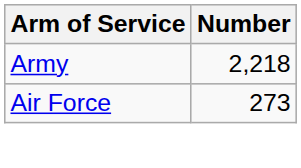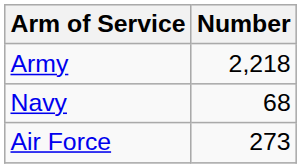+ row: Navy | 68
